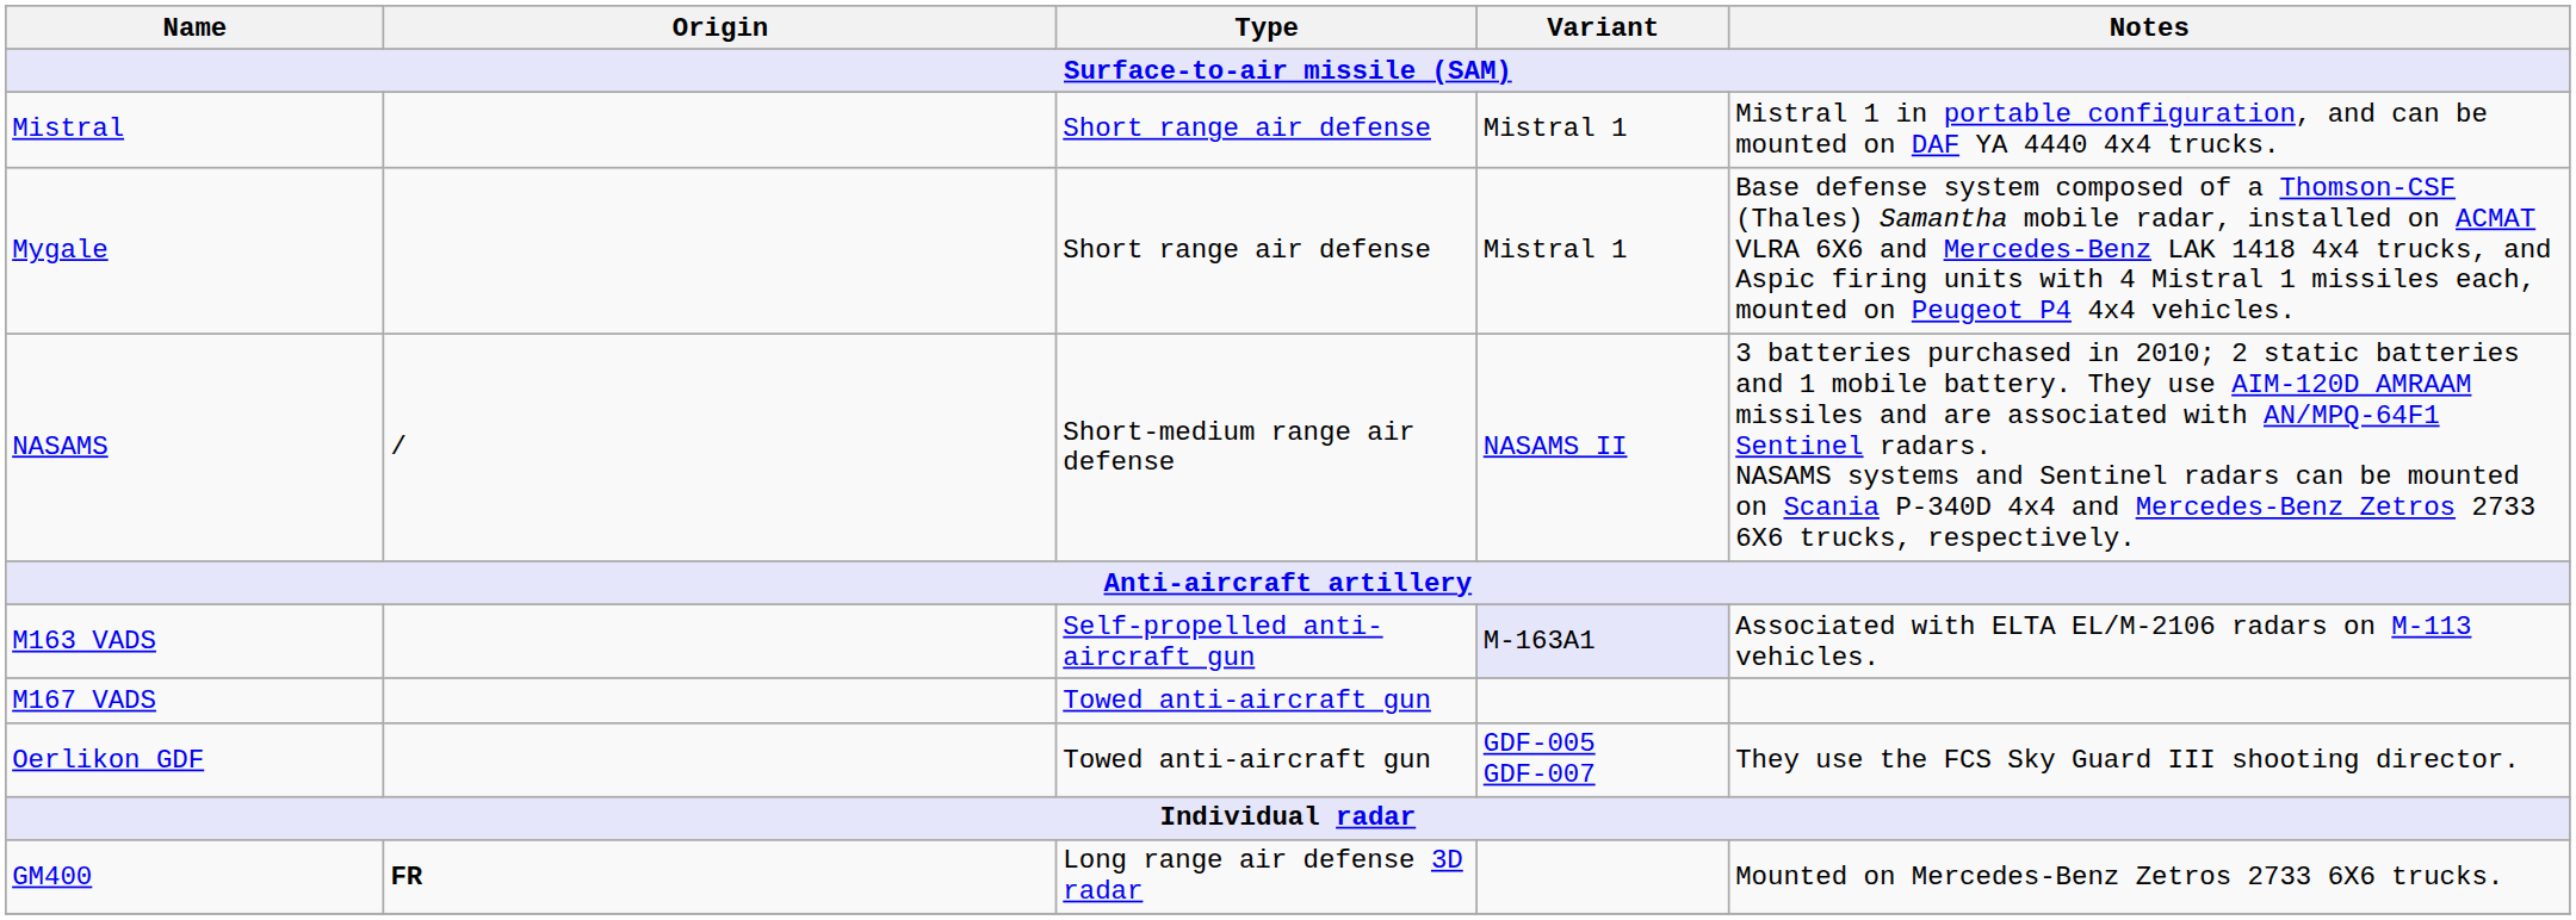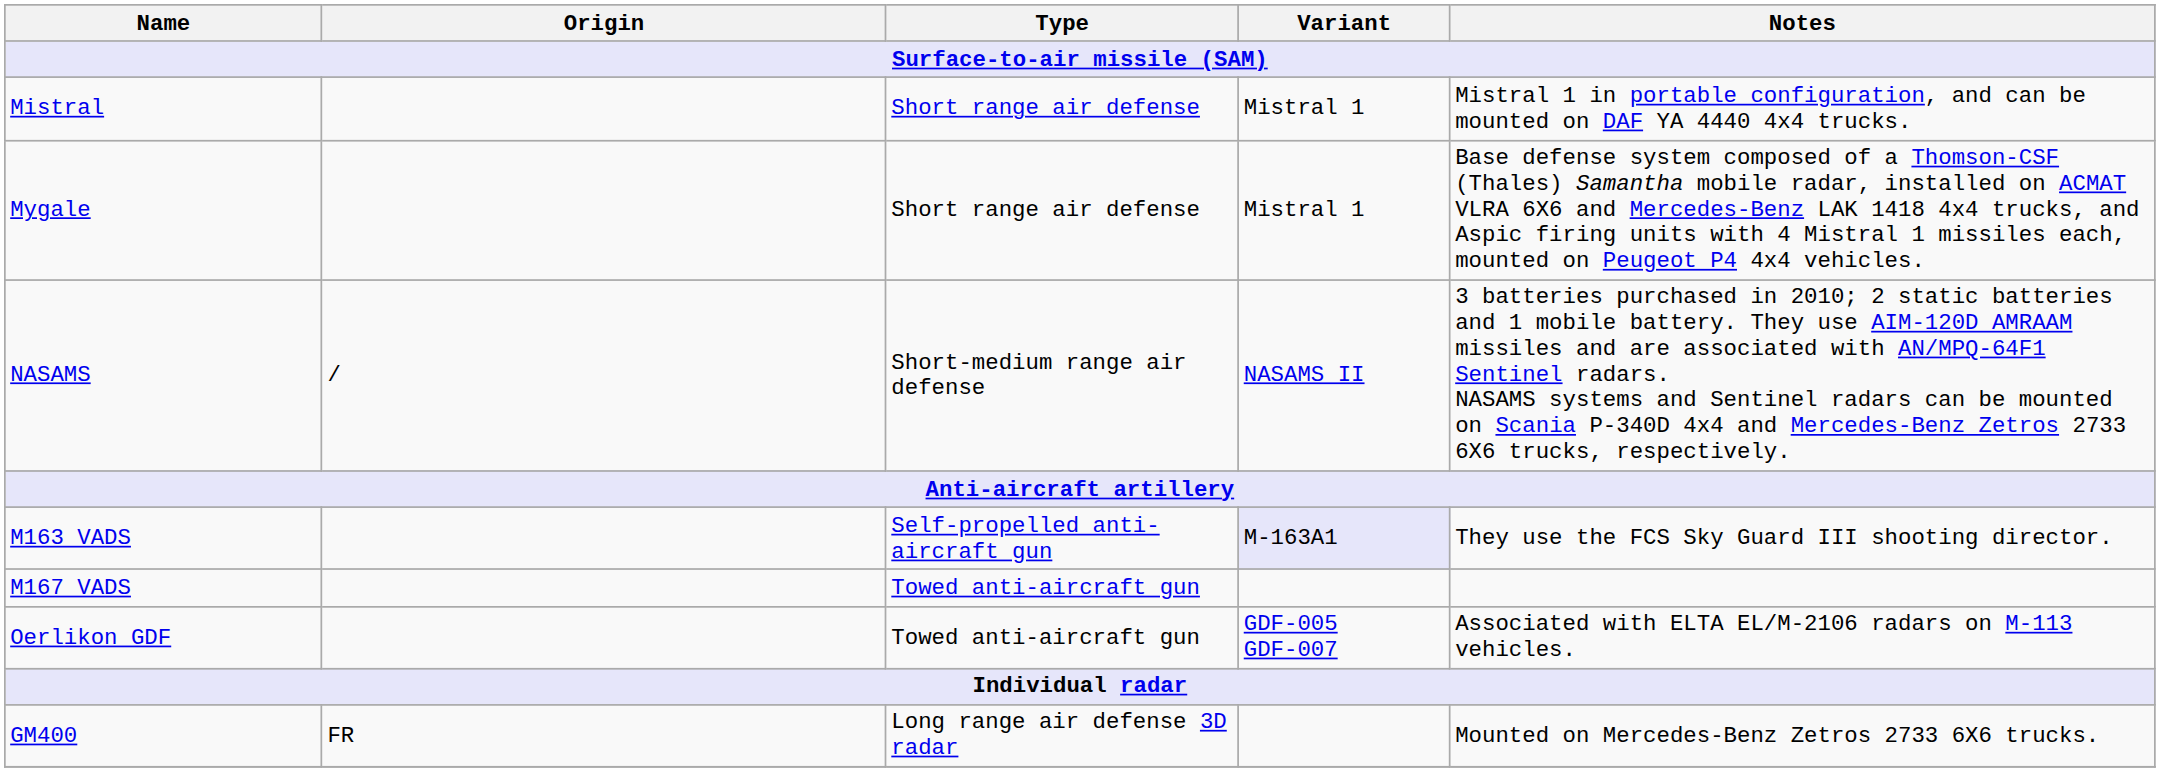M163 VADS | Notes: Associated with ELTA EL/M-2106 radars on M-113 vehicles. -> They use the FCS Sky Guard III shooting director.
Oerlikon GDF | Notes: They use the FCS Sky Guard III shooting director. -> Associated with ELTA EL/M-2106 radars on M-113 vehicles.
GM400 | Origin: bold -> normal
